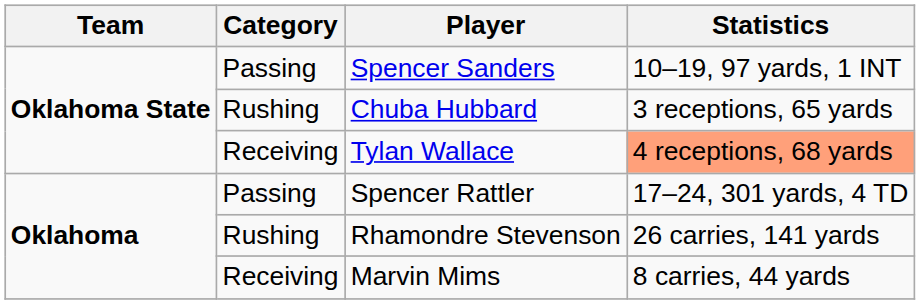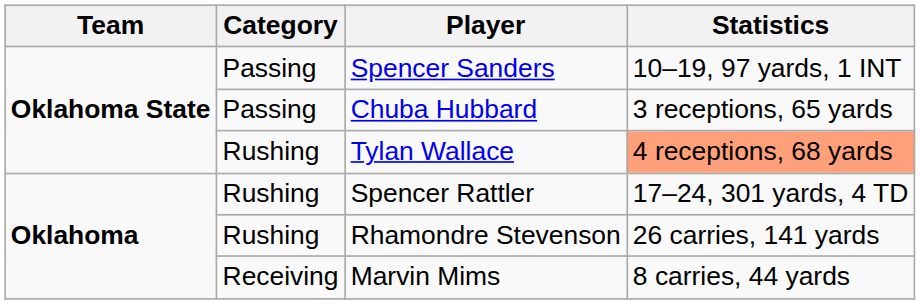Chuba Hubbard | Category: Rushing -> Passing
Tylan Wallace | Category: Receiving -> Rushing
Spencer Rattler | Category: Passing -> Rushing
